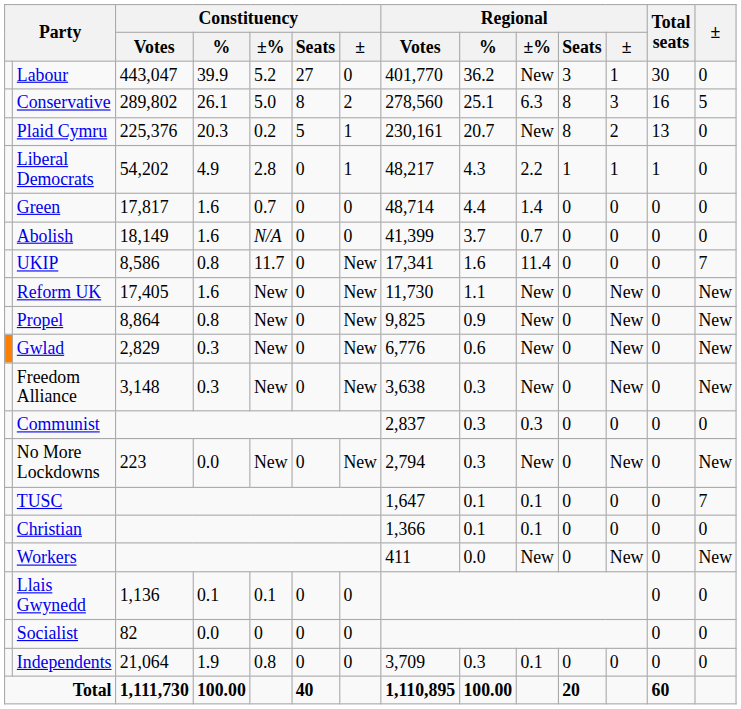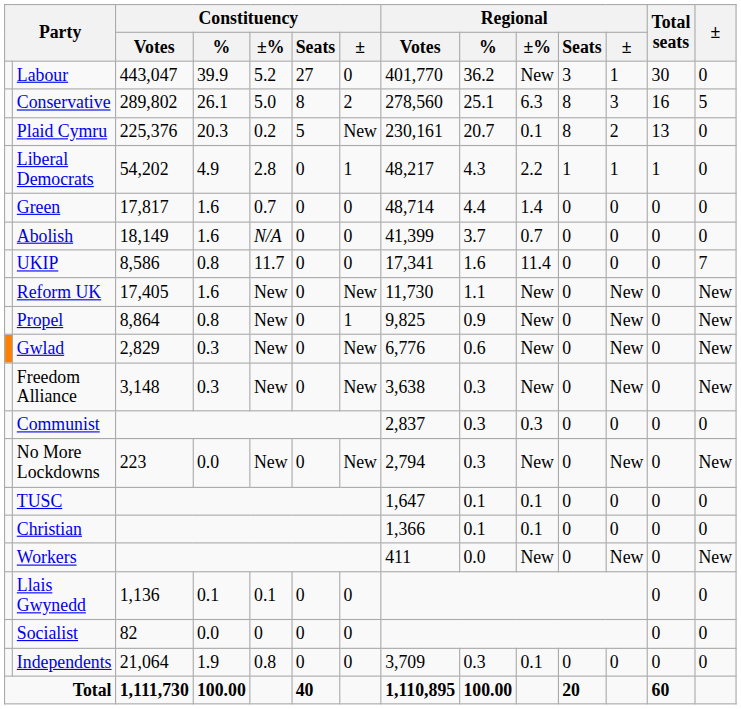Plaid Cymru | Constituency / ±: 1 -> New
Plaid Cymru | Regional / ±%: New -> 0.1
UKIP | Constituency / ±: New -> 0
Propel | Constituency / ±: New -> 1
TUSC | ±: 7 -> 0
